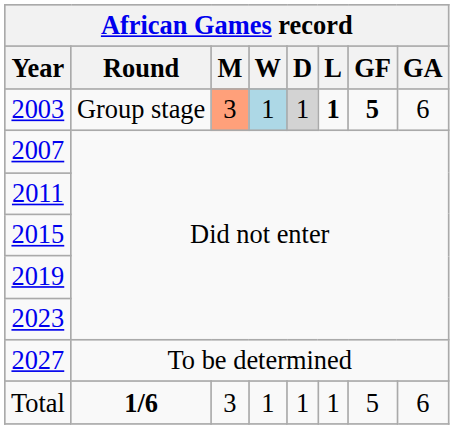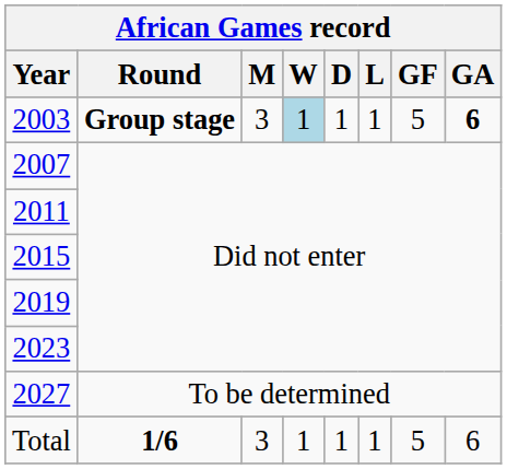2003 | African Games record / Round: normal -> bold
2003 | African Games record / M: lightsalmon background -> no background
2003 | African Games record / D: lightgrey background -> no background
2003 | African Games record / L: bold -> normal
2003 | African Games record / GF: bold -> normal
2003 | African Games record / GA: normal -> bold
